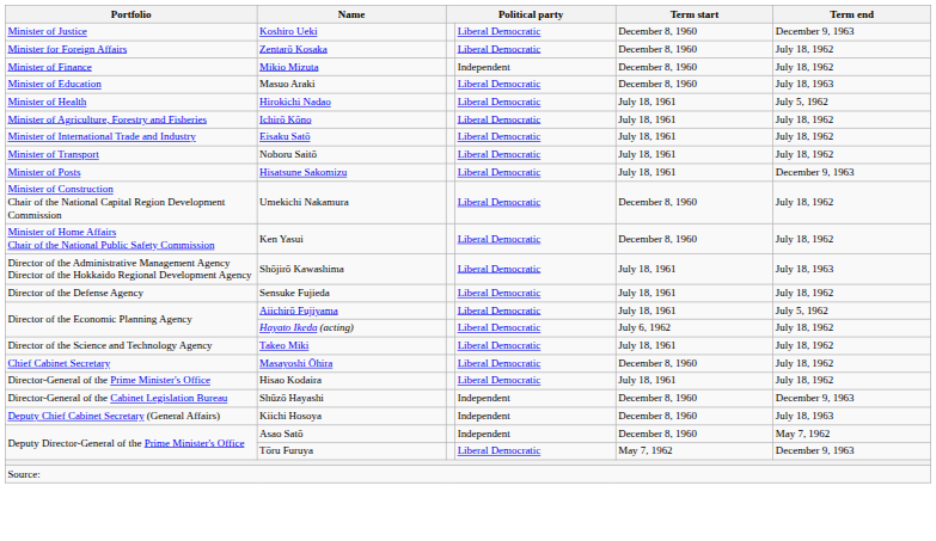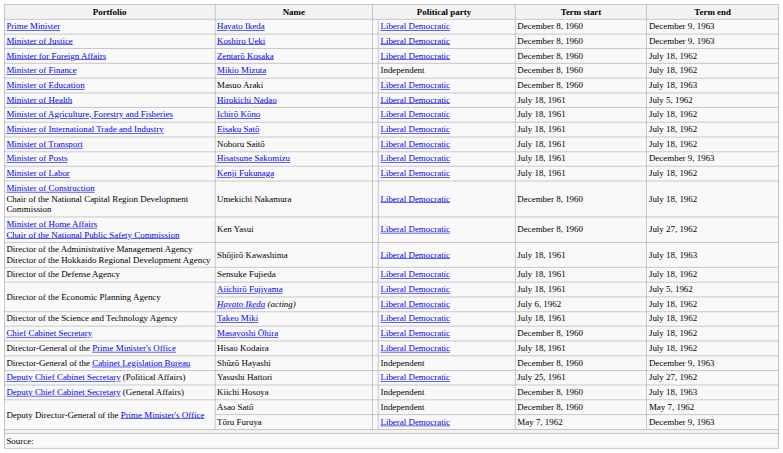+ row: Prime Minister | Hayato Ikeda | Liberal Democratic | December 8, 1960 | December 9, 1963
+ row: Minister of Labor | Kenji Fukunaga | Liberal Democratic | July 18, 1961 | July 18, 1962
Ken Yasui | Term end: July 18, 1962 -> July 27, 1962
+ row: Deputy Chief Cabinet Secretary (Political Affairs) | Yasushi Hattori | Liberal Democratic | July 25, 1961 | July 27, 1962
